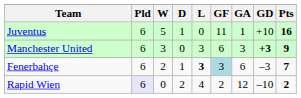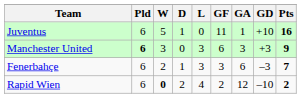Manchester United | Pld: normal -> bold
Manchester United | GD: bold -> normal
Fenerbahçe | L: bold -> normal
Fenerbahçe | GF: lightblue background -> no background
Rapid Wien | Pld: lavender background -> no background
Rapid Wien | W: normal -> bold
